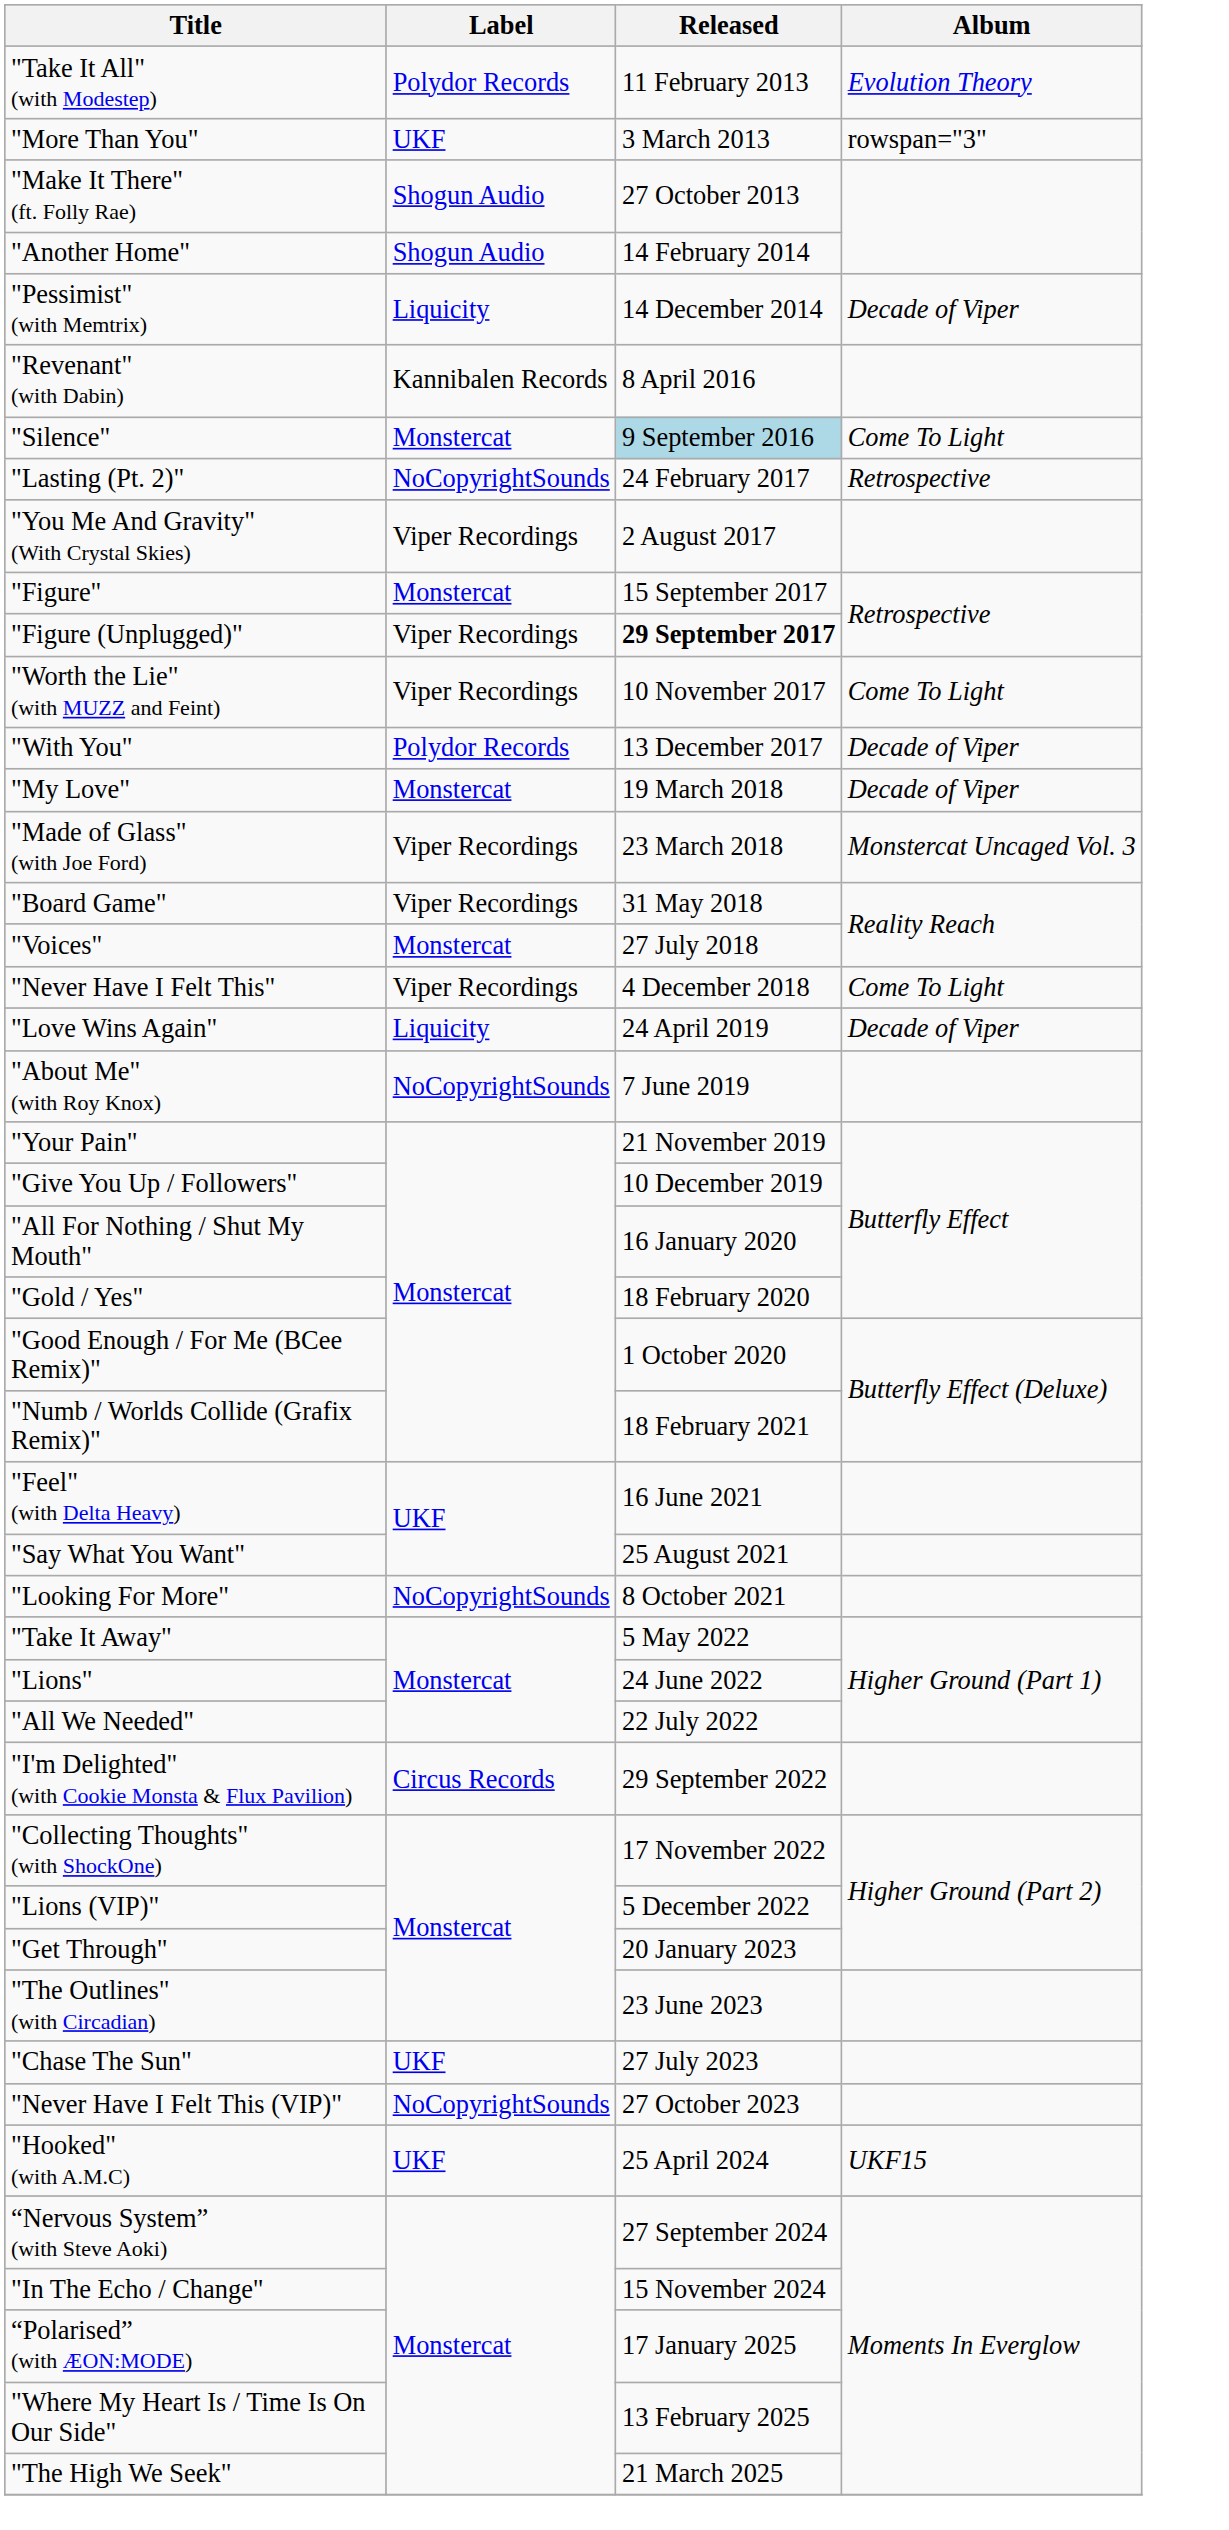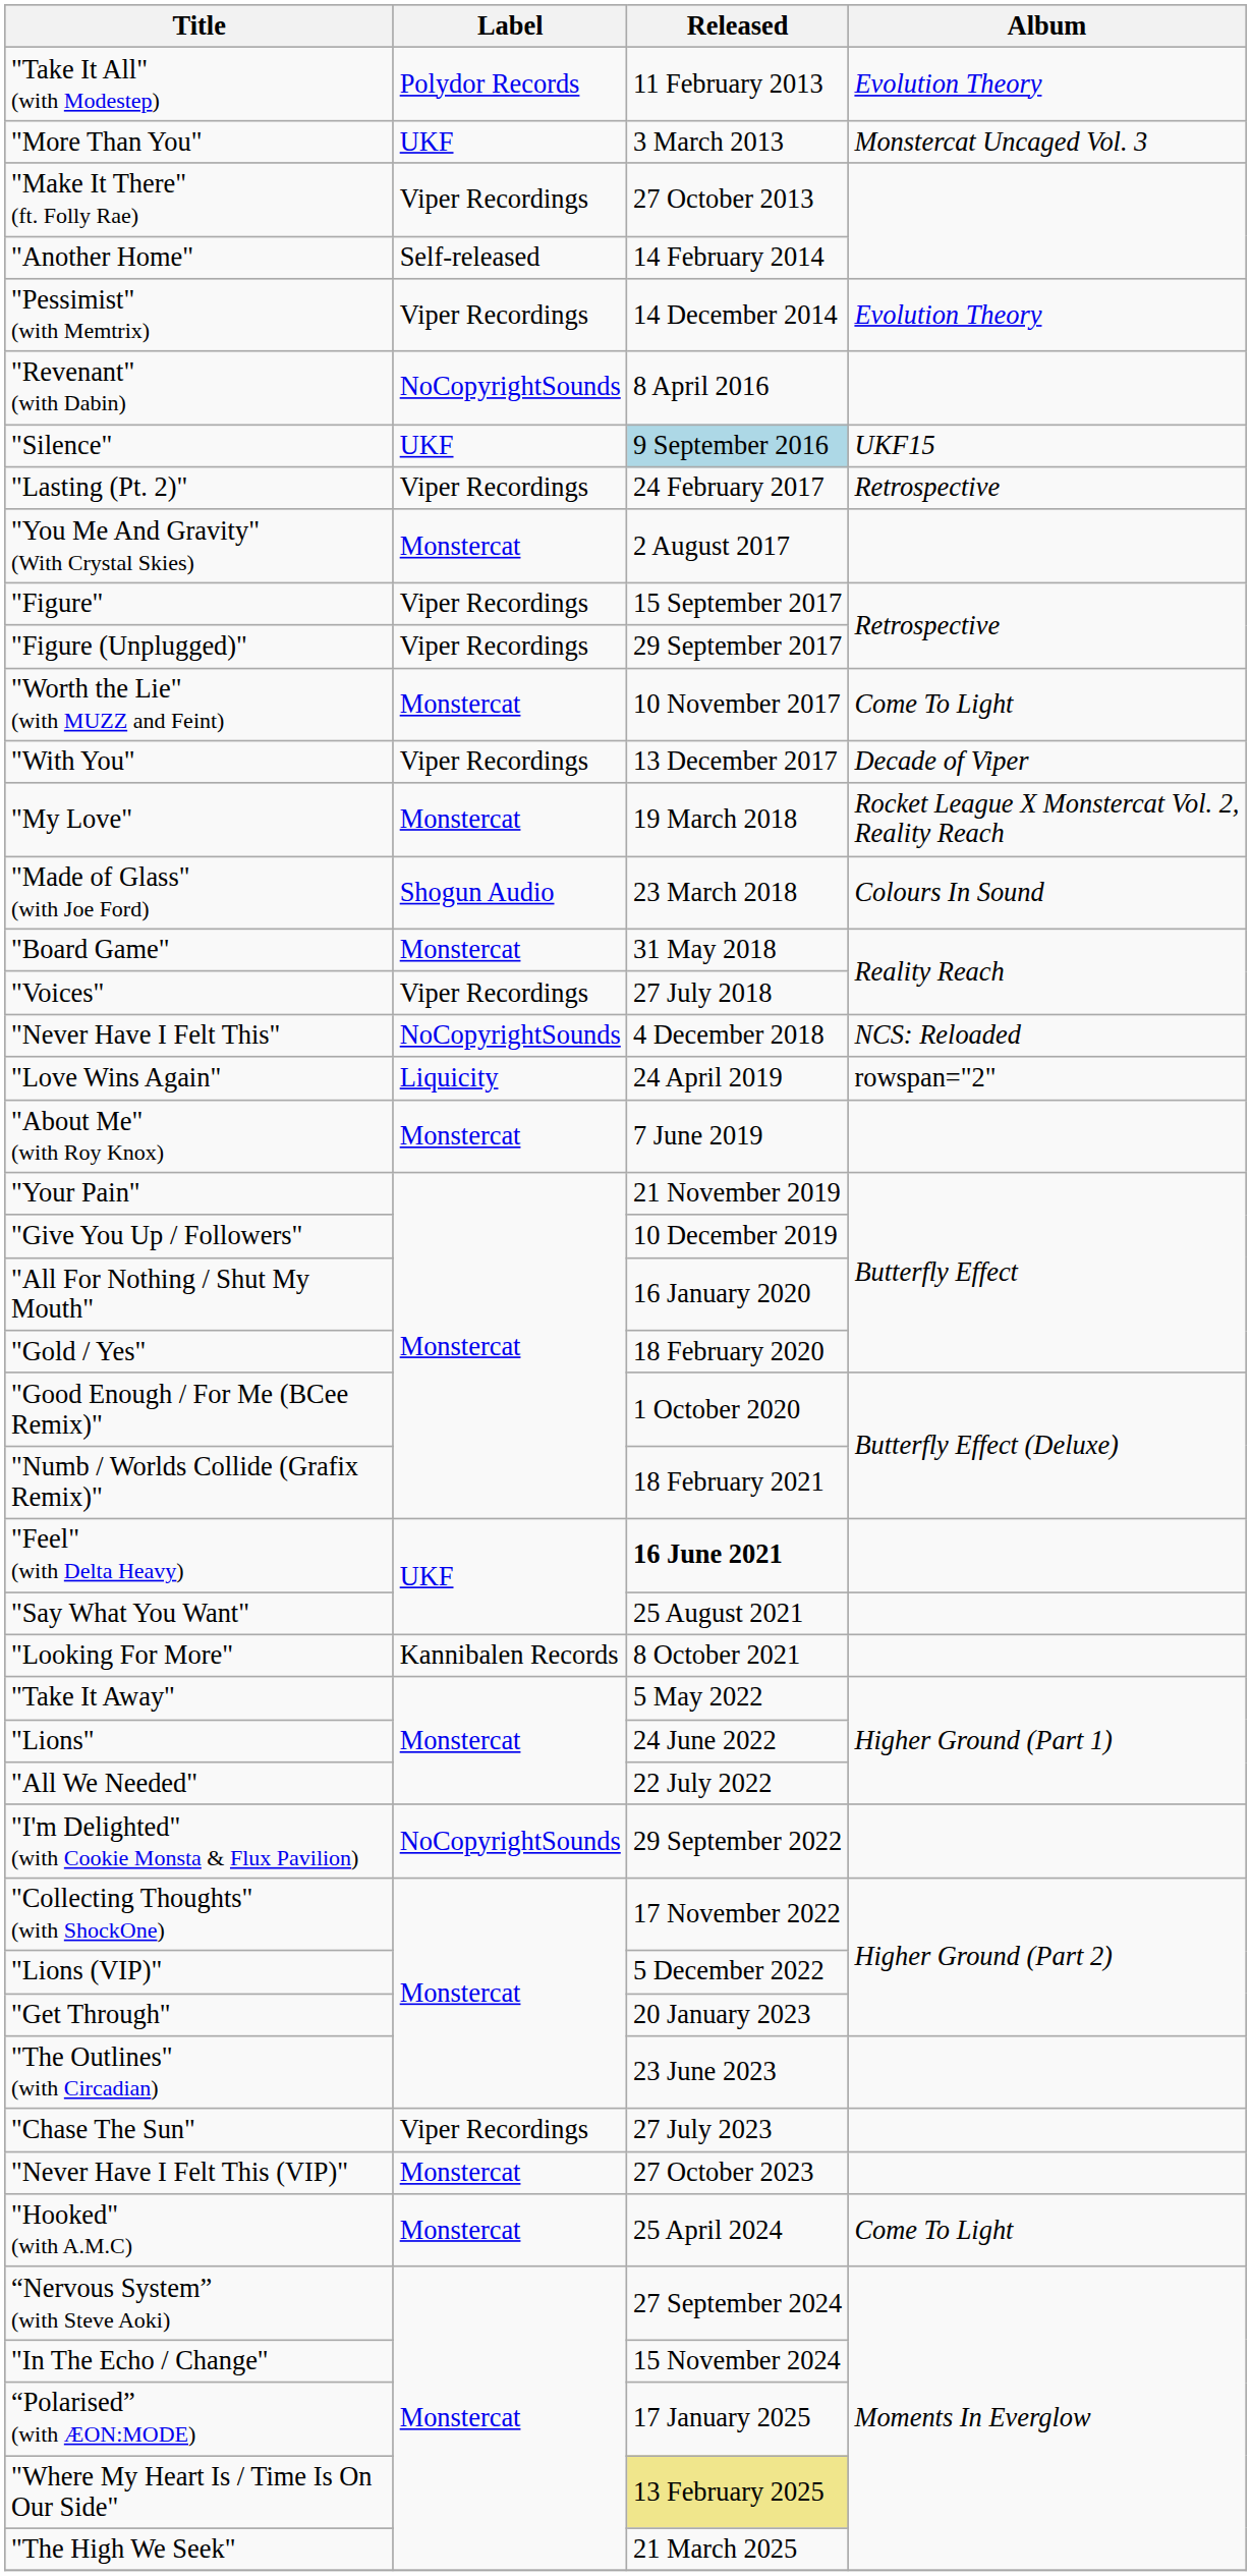"More Than You" | Album: rowspan="3" -> Monstercat Uncaged Vol. 3
"Make It There" (ft. Folly Rae) | Label: Shogun Audio -> Viper Recordings
"Another Home" | Label: Shogun Audio -> Self-released
"Pessimist" (with Memtrix) | Label: Liquicity -> Viper Recordings
"Pessimist" (with Memtrix) | Album: Decade of Viper -> Evolution Theory
"Revenant" (with Dabin) | Label: Kannibalen Records -> NoCopyrightSounds
"Silence" | Label: Monstercat -> UKF
"Silence" | Album: Come To Light -> UKF15
"Lasting (Pt. 2)" | Label: NoCopyrightSounds -> Viper Recordings
"You Me And Gravity" (With Crystal Skies) | Label: Viper Recordings -> Monstercat
"Figure" | Label: Monstercat -> Viper Recordings
"Figure (Unplugged)" | Released: bold -> normal
"Worth the Lie" (with MUZZ and Feint) | Label: Viper Recordings -> Monstercat
"With You" | Label: Polydor Records -> Viper Recordings
"My Love" | Album: Decade of Viper -> Rocket League X Monstercat Vol. 2, Reality Reach
"Made of Glass" (with Joe Ford) | Label: Viper Recordings -> Shogun Audio
"Made of Glass" (with Joe Ford) | Album: Monstercat Uncaged Vol. 3 -> Colours In Sound
"Board Game" | Label: Viper Recordings -> Monstercat
"Voices" | Label: Monstercat -> Viper Recordings
"Never Have I Felt This" | Label: Viper Recordings -> NoCopyrightSounds
"Never Have I Felt This" | Album: Come To Light -> NCS: Reloaded
"Love Wins Again" | Album: Decade of Viper -> rowspan="2"
"About Me" (with Roy Knox) | Label: NoCopyrightSounds -> Monstercat
"Feel" (with Delta Heavy) | Released: normal -> bold
"Looking For More" | Label: NoCopyrightSounds -> Kannibalen Records
"I'm Delighted" (with Cookie Monsta & Flux Pavilion) | Label: Circus Records -> NoCopyrightSounds
"Chase The Sun" | Label: UKF -> Viper Recordings
"Never Have I Felt This (VIP)" | Label: NoCopyrightSounds -> Monstercat
"Hooked" (with A.M.C) | Label: UKF -> Monstercat
"Hooked" (with A.M.C) | Album: UKF15 -> Come To Light
"Where My Heart Is / Time Is On Our Side" | Released: no background -> khaki background
